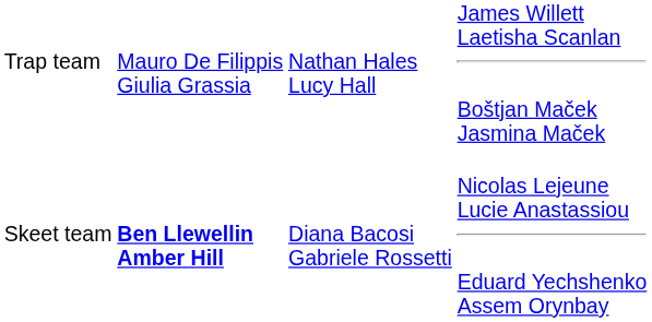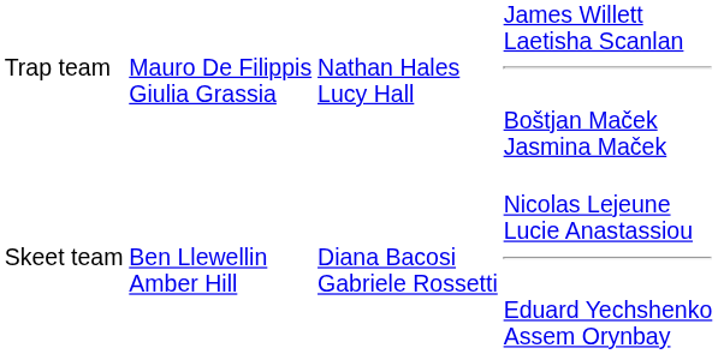Skeet team | column 2: bold -> normal
